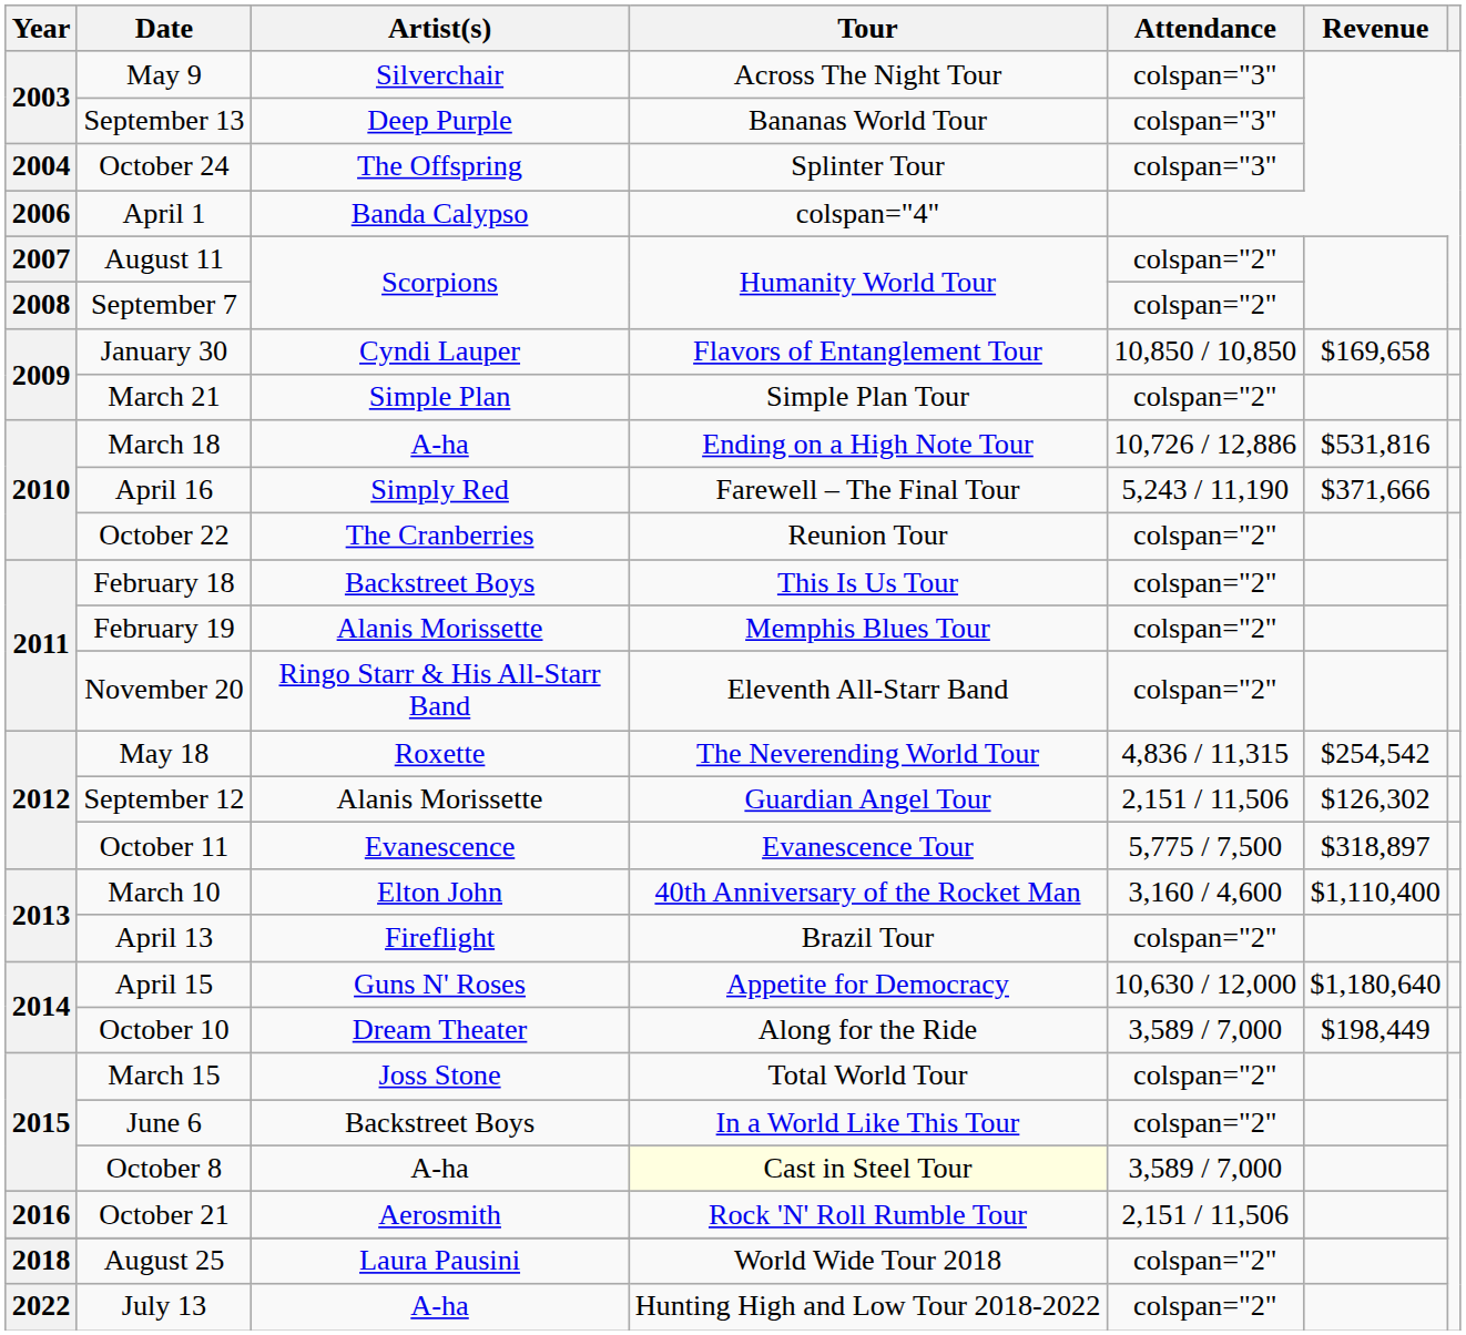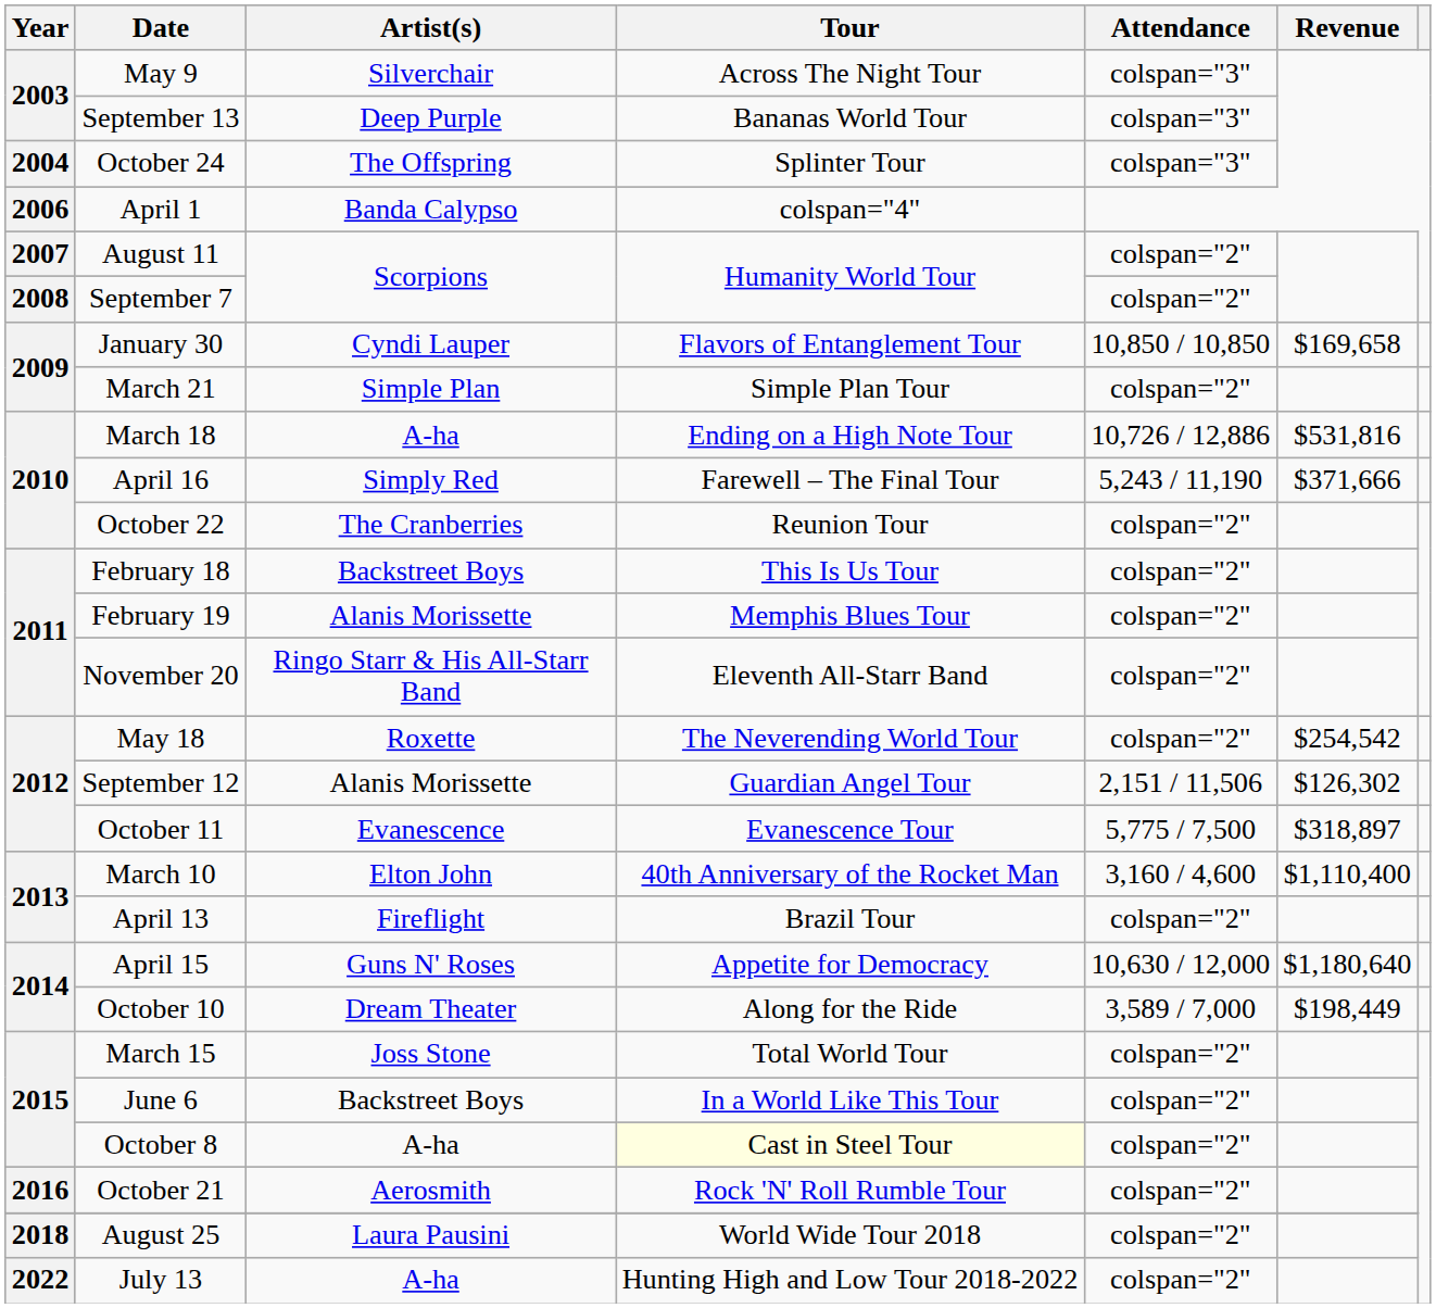May 18 | Attendance: 4,836 / 11,315 -> colspan="2"
October 8 | Attendance: 3,589 / 7,000 -> colspan="2"
October 21 | Attendance: 2,151 / 11,506 -> colspan="2"
